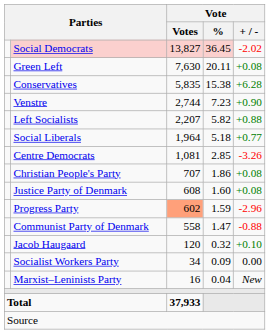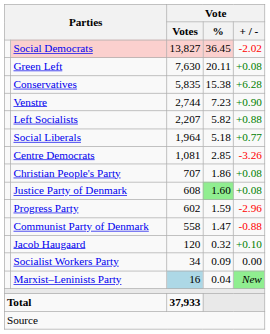Justice Party of Denmark | Vote / %: no background -> lightgreen background
Progress Party | Vote / Votes: lightsalmon background -> no background
Marxist–Leninists Party | Vote / Votes: no background -> lightblue background
Marxist–Leninists Party | Vote / + / -: no background -> lightgreen background
